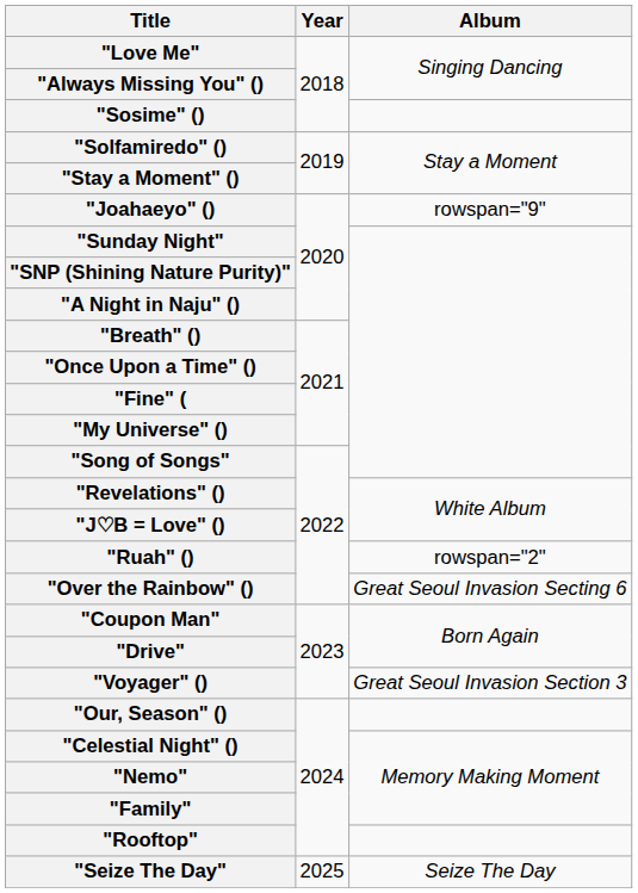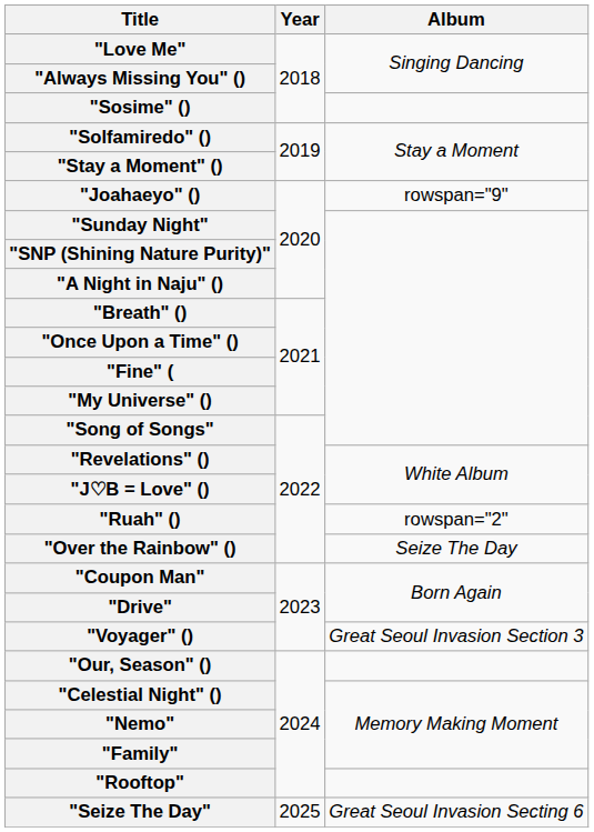"Over the Rainbow" () | Album: Great Seoul Invasion Secting 6 -> Seize The Day
"Seize The Day" | Album: Seize The Day -> Great Seoul Invasion Secting 6
